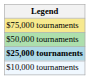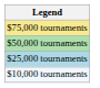row 4 | column 1: bold -> normal
